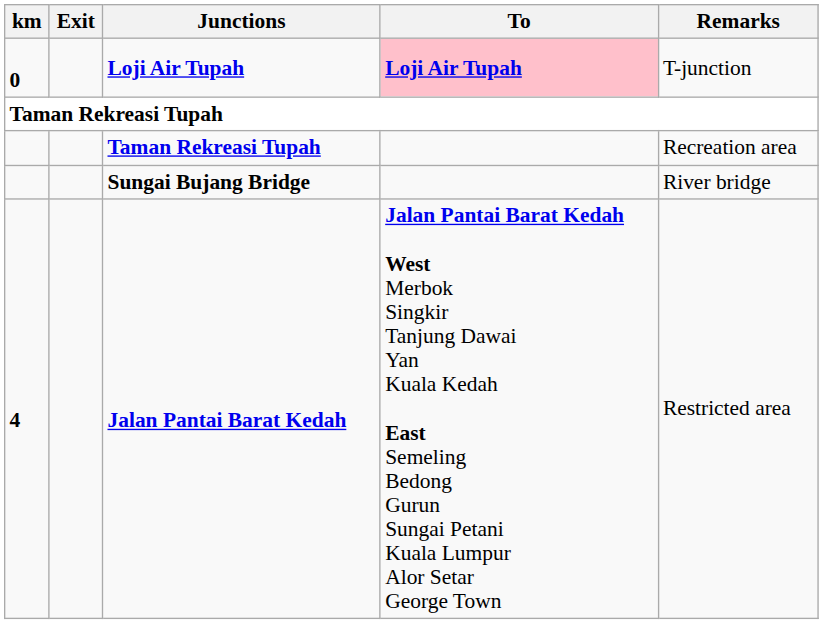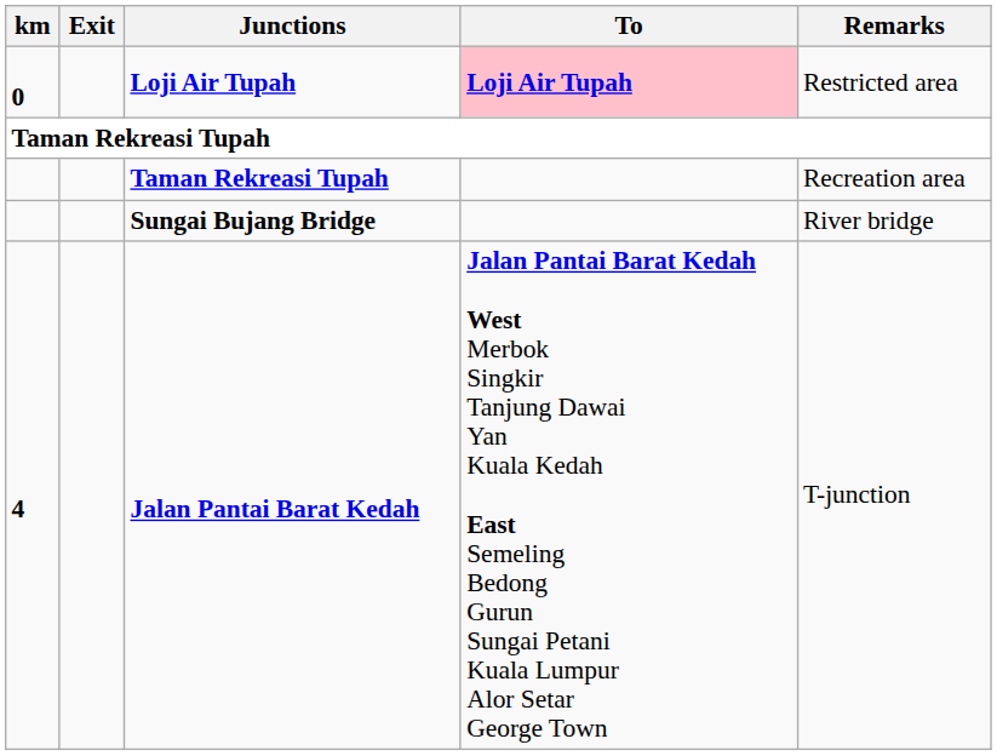0 | Remarks: T-junction -> Restricted area
4 | Remarks: Restricted area -> T-junction
